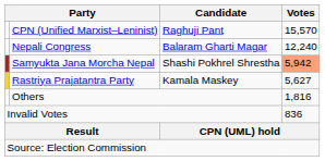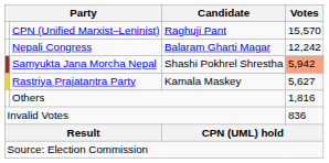Nepali Congress | Votes: 12,240 -> 12,242
